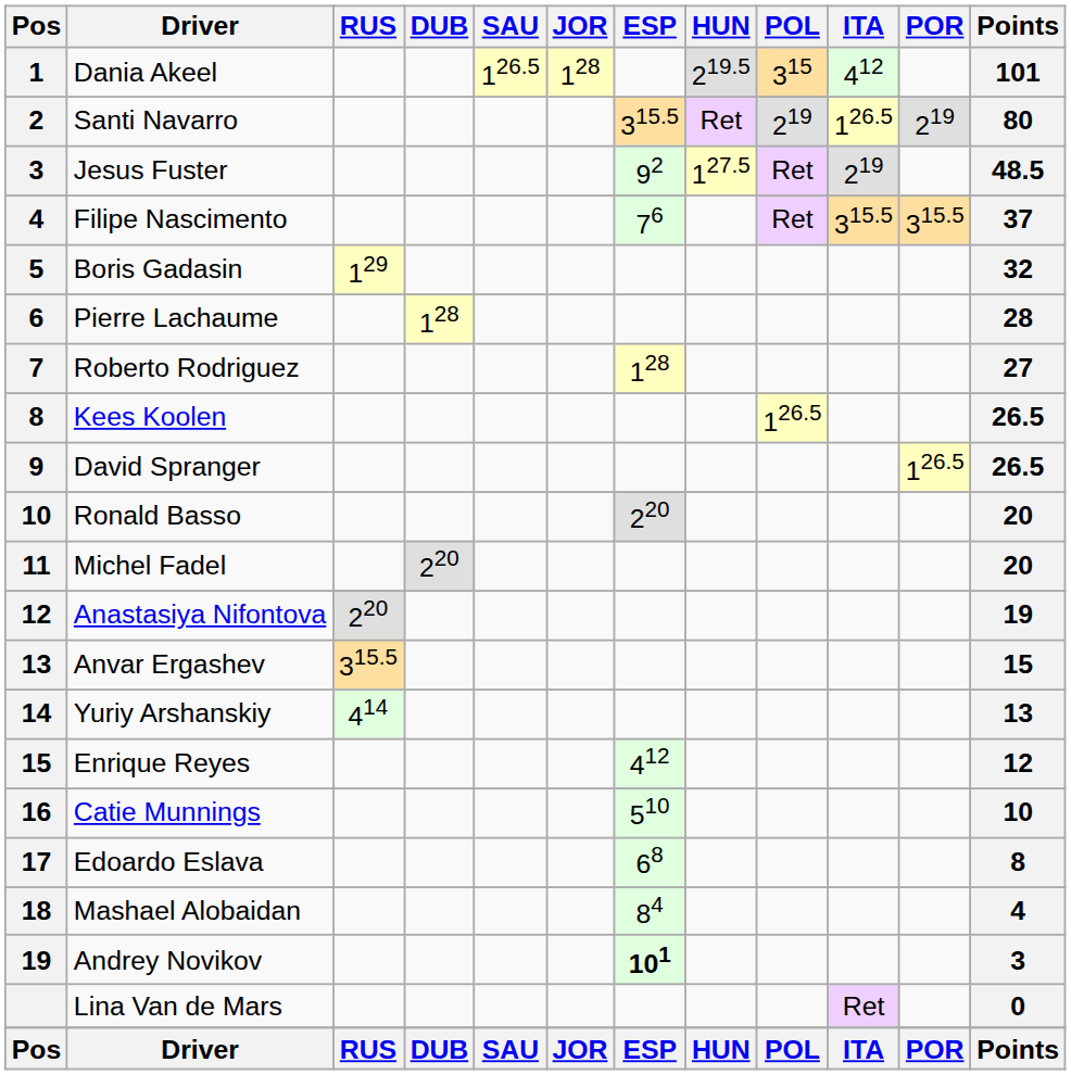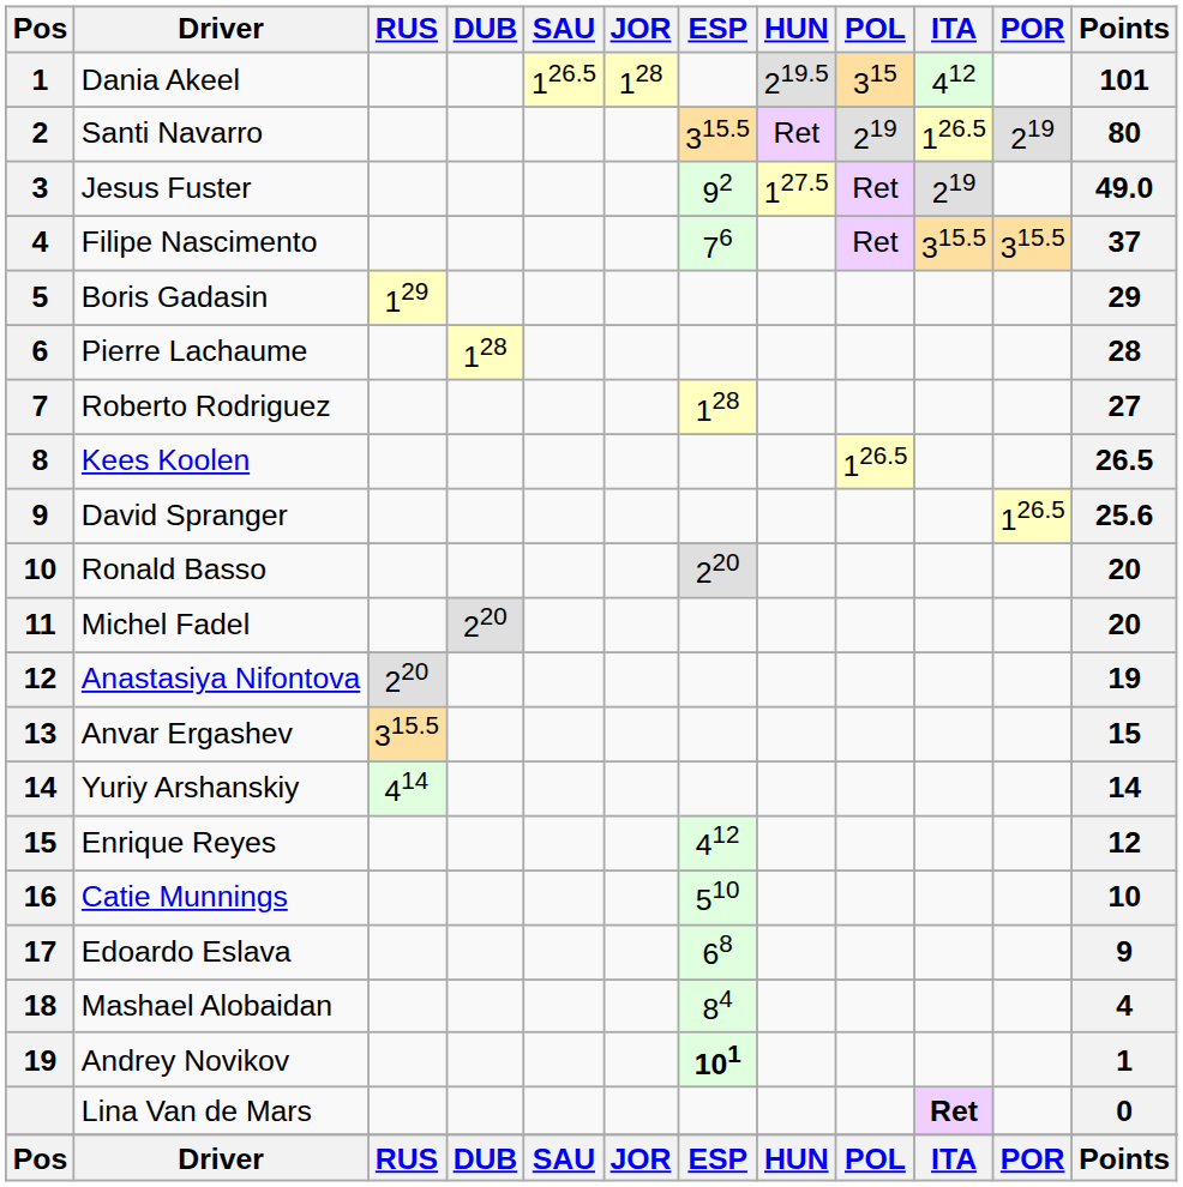Jesus Fuster | Points: 48.5 -> 49.0
Boris Gadasin | Points: 32 -> 29
David Spranger | Points: 26.5 -> 25.6
Yuriy Arshanskiy | Points: 13 -> 14
Edoardo Eslava | Points: 8 -> 9
Andrey Novikov | Points: 3 -> 1
Lina Van de Mars | ITA: normal -> bold
